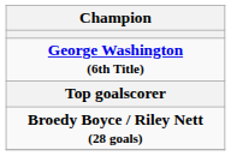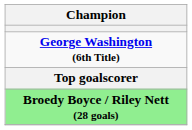row 5 | column 1: no background -> lightgreen background
